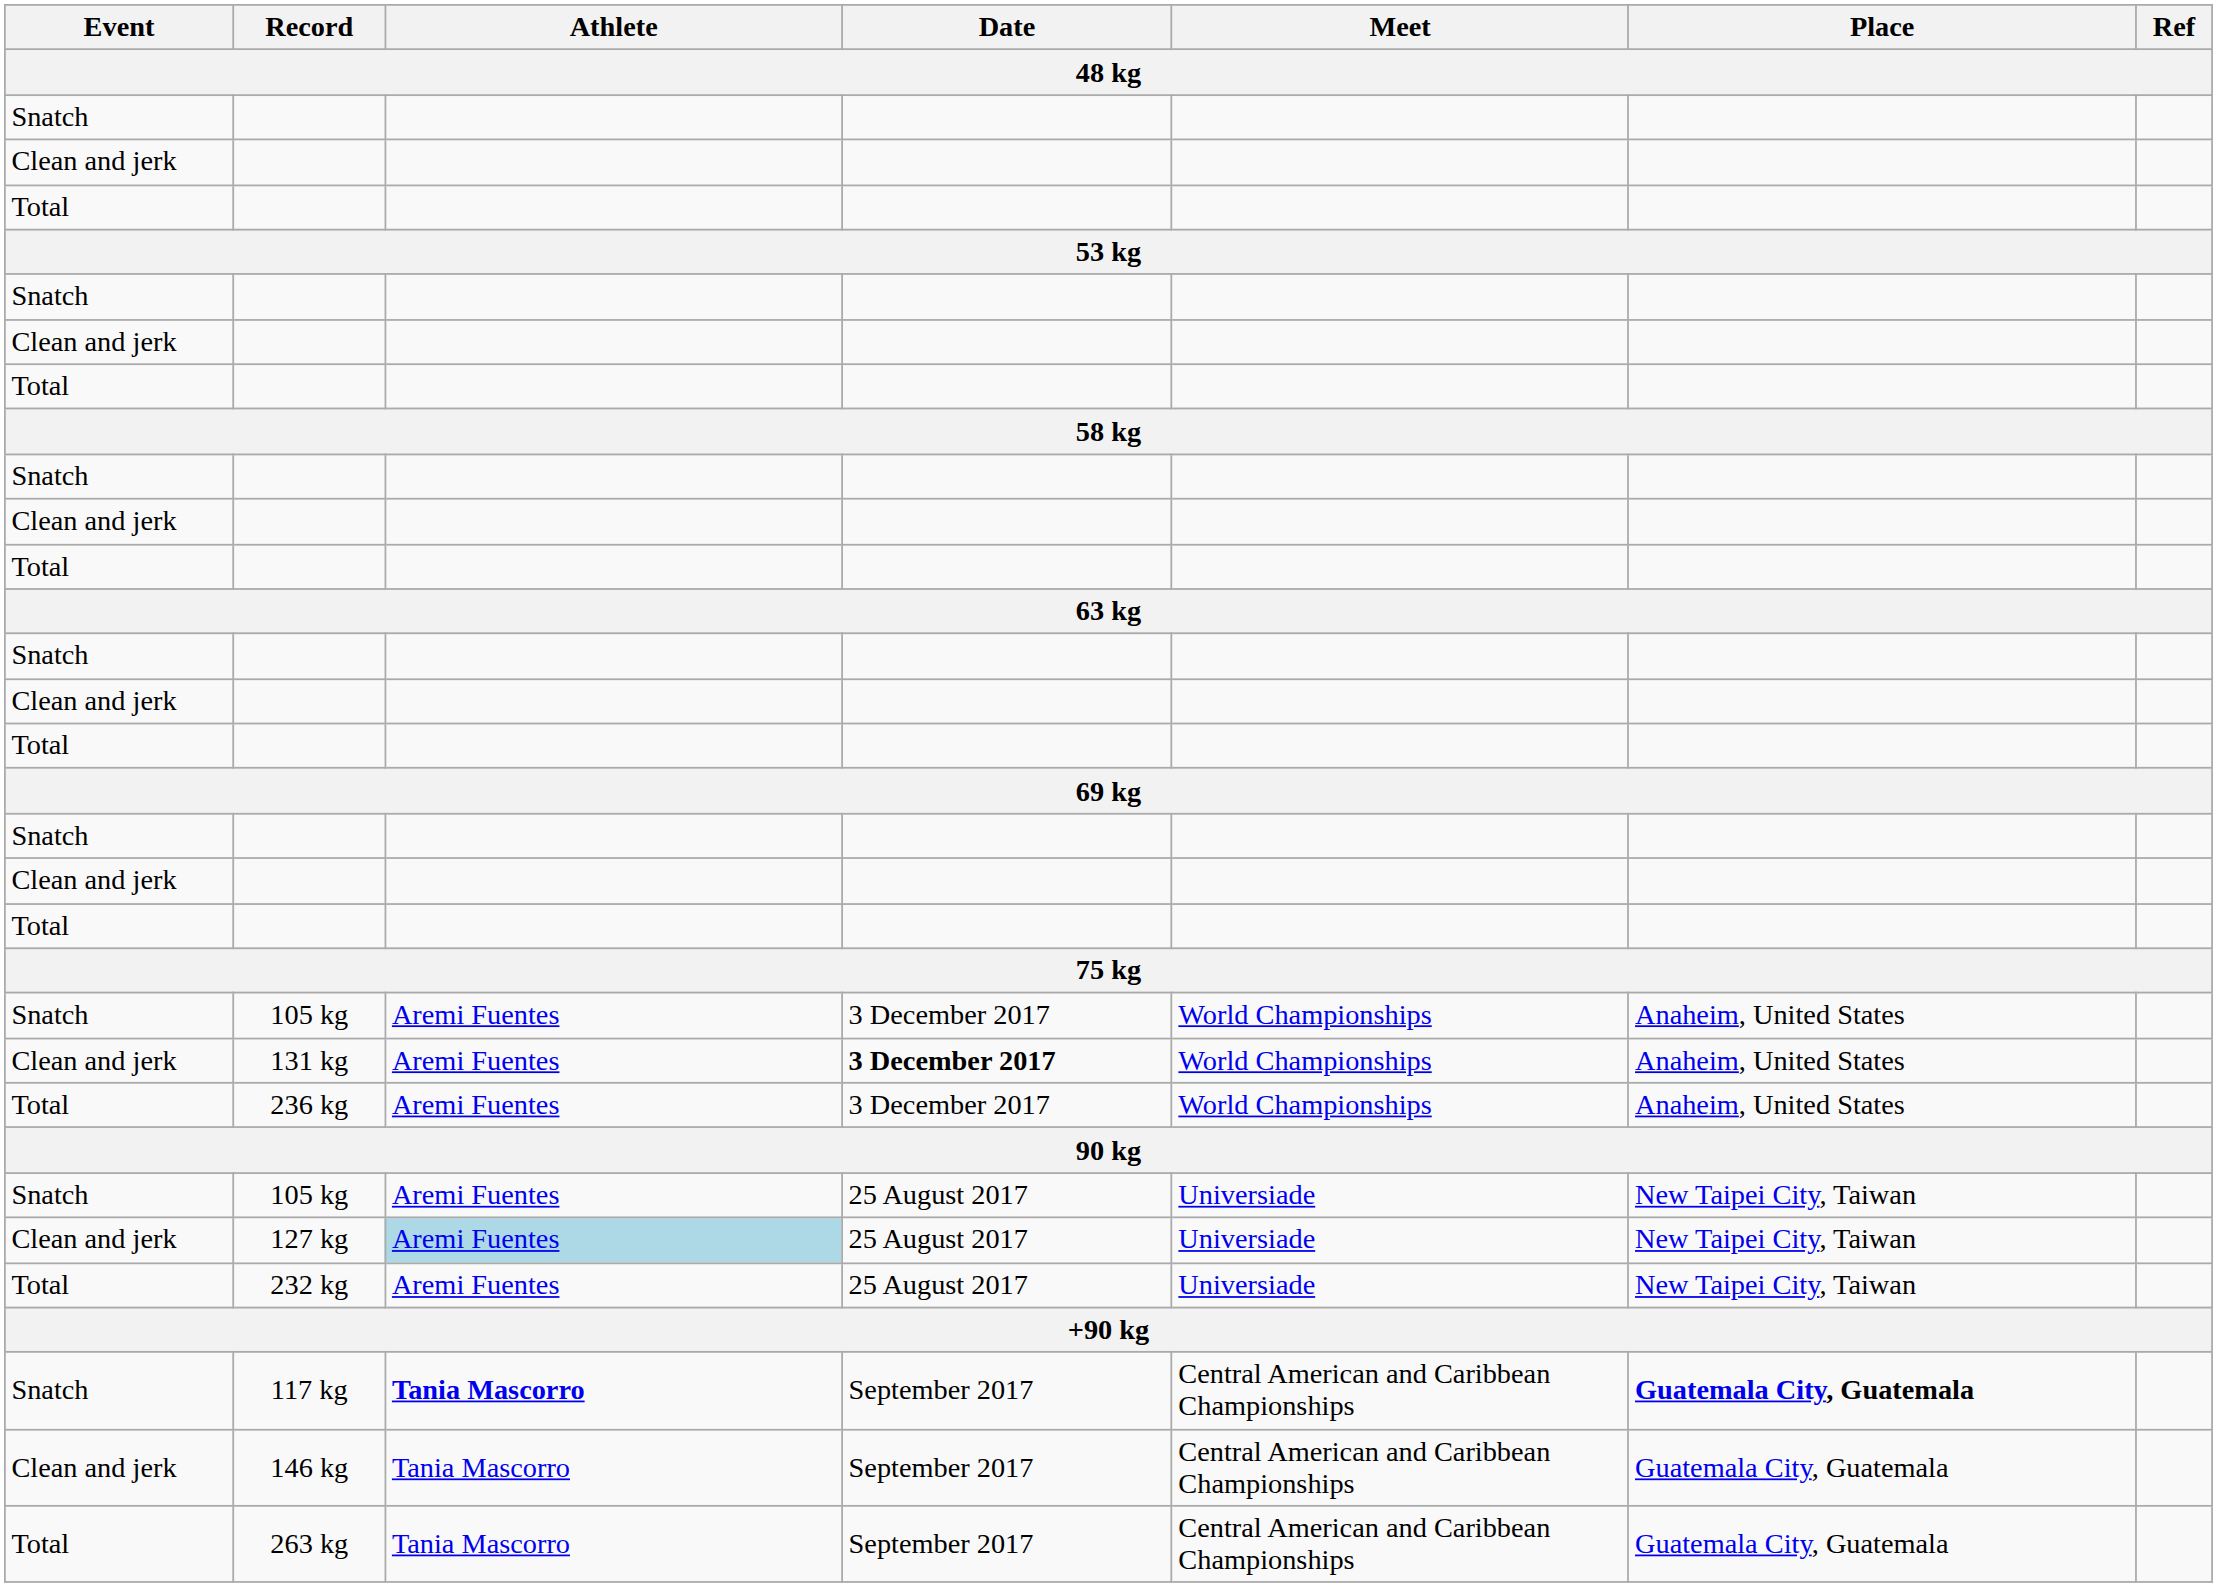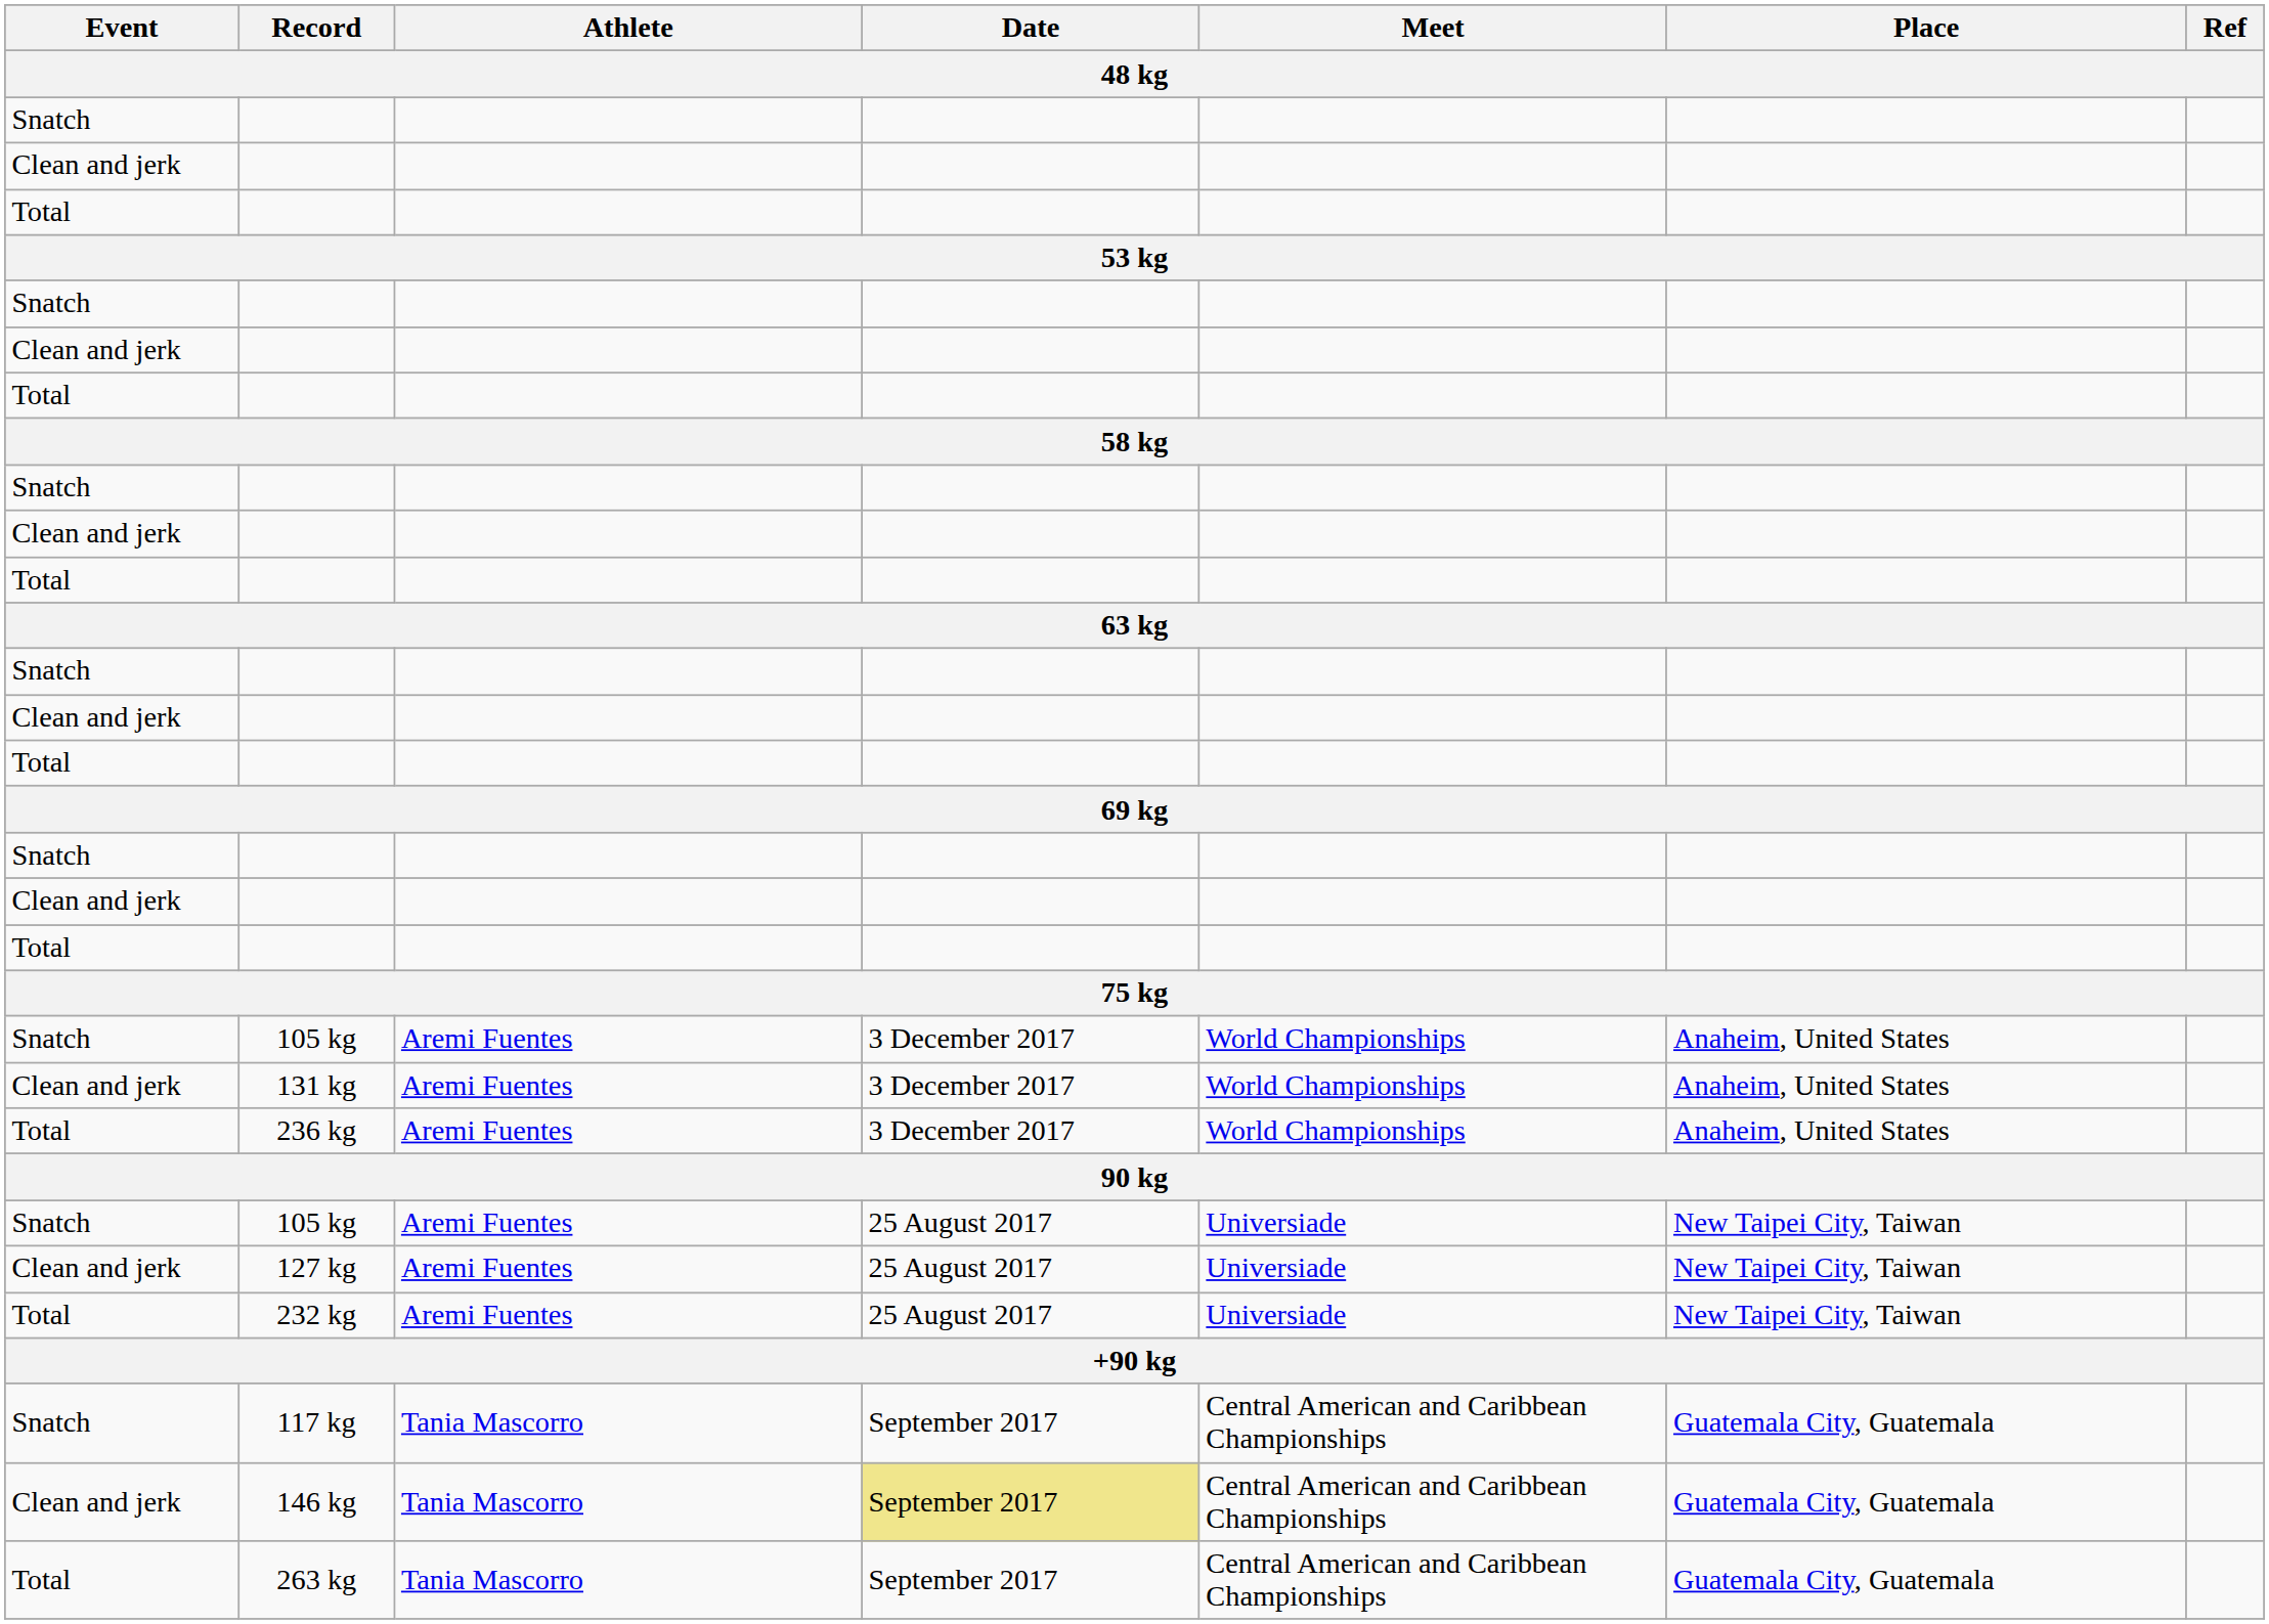131 kg | Date: bold -> normal
127 kg | Athlete: lightblue background -> no background
117 kg | Athlete: bold -> normal
117 kg | Place: bold -> normal
146 kg | Date: no background -> khaki background
